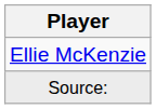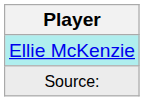row 2 | column 1: no background -> paleturquoise background
